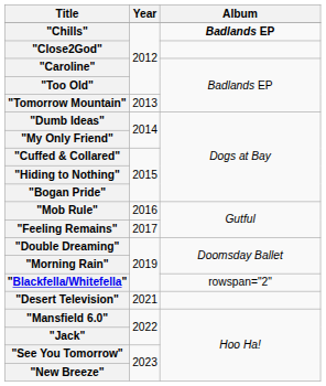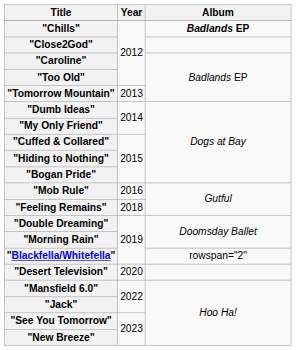"Feeling Remains" | Year: 2017 -> 2018
"Desert Television" | Year: 2021 -> 2020
